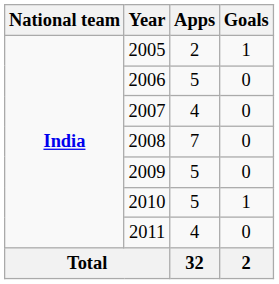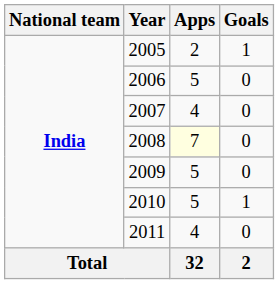2008 | Apps: no background -> lightyellow background
